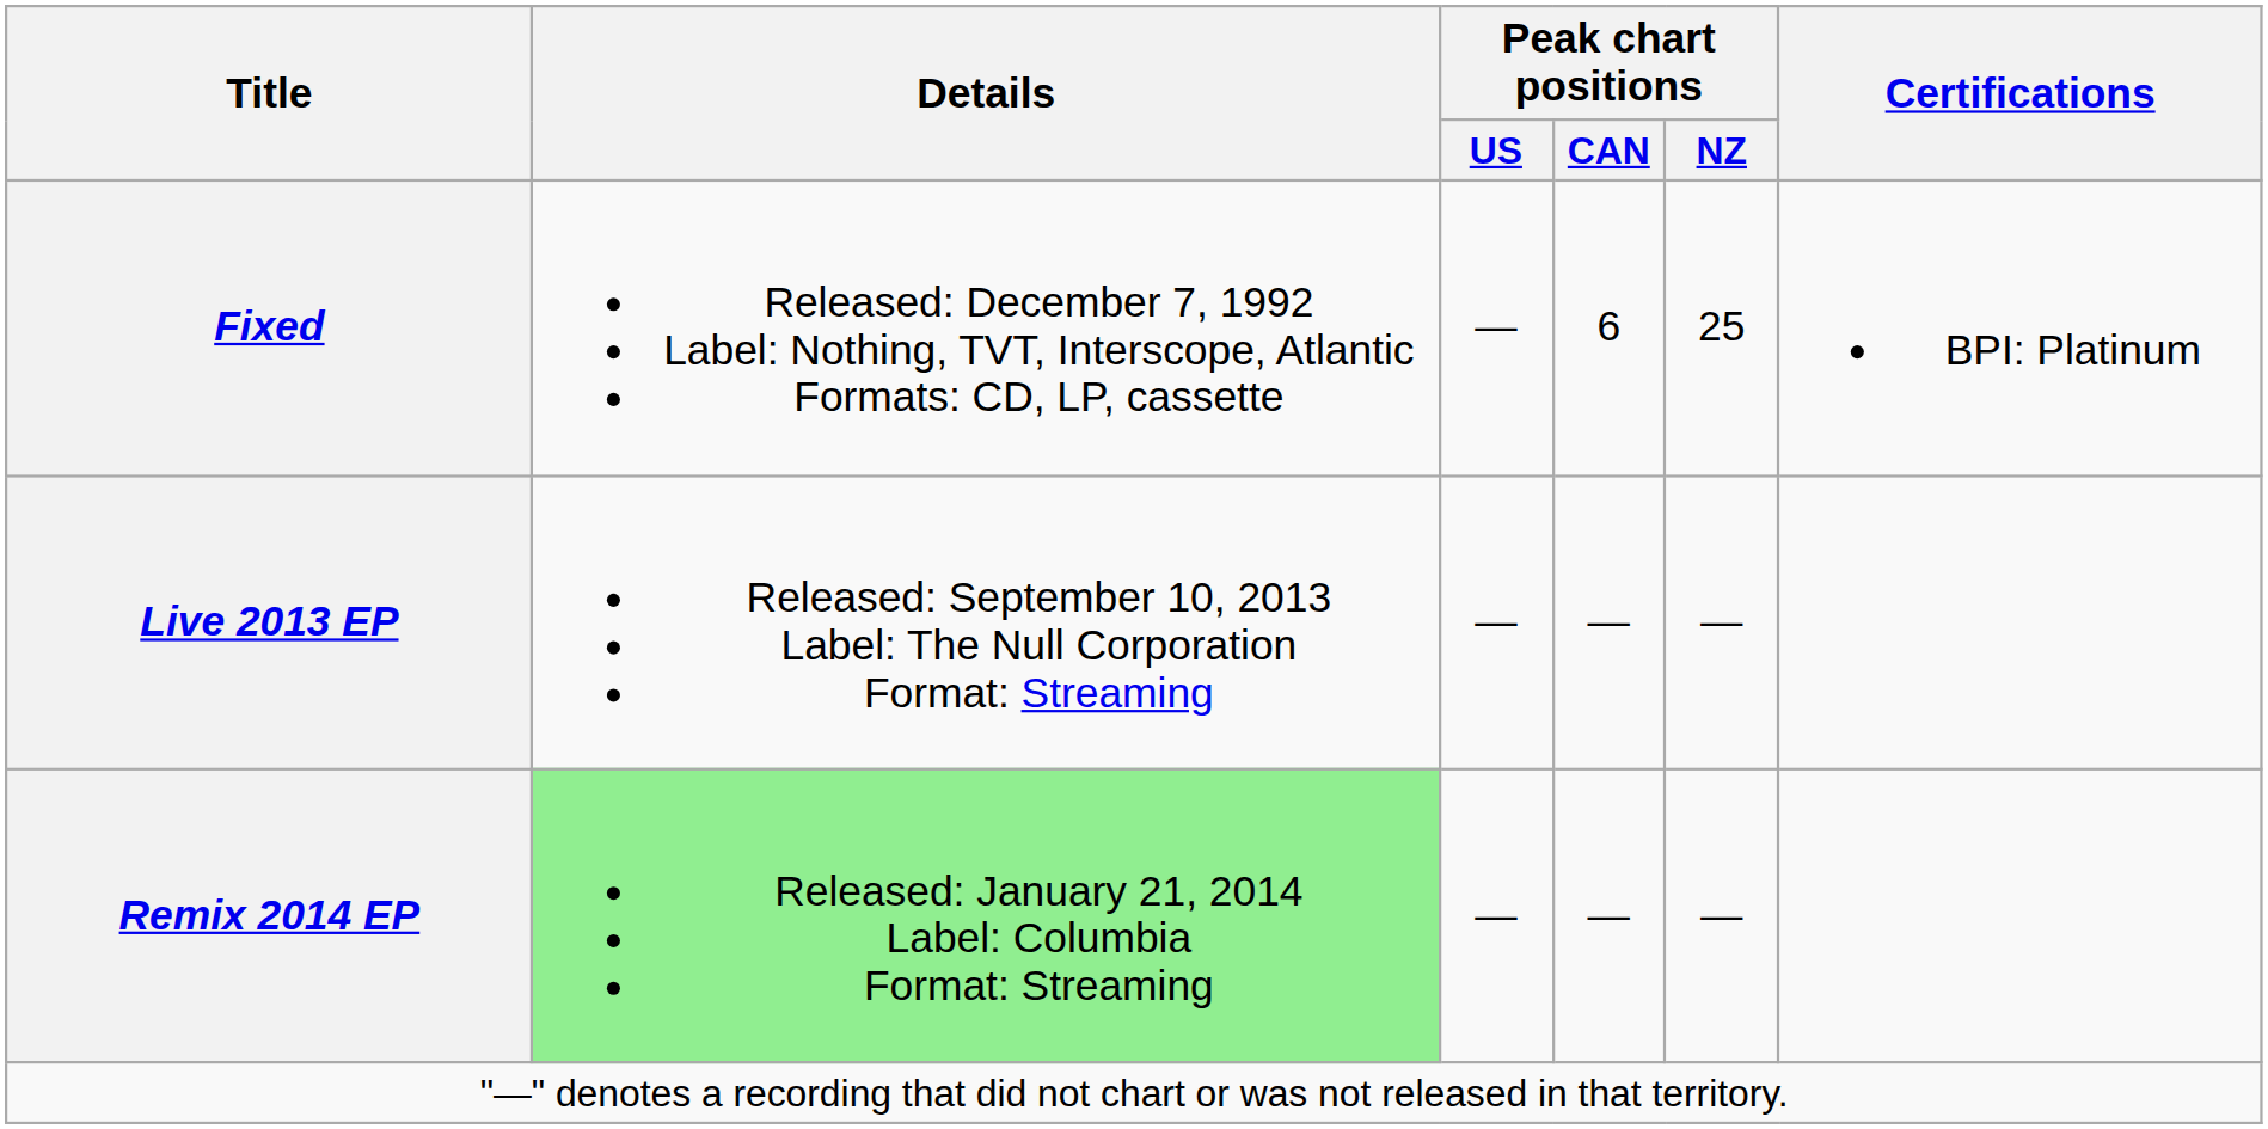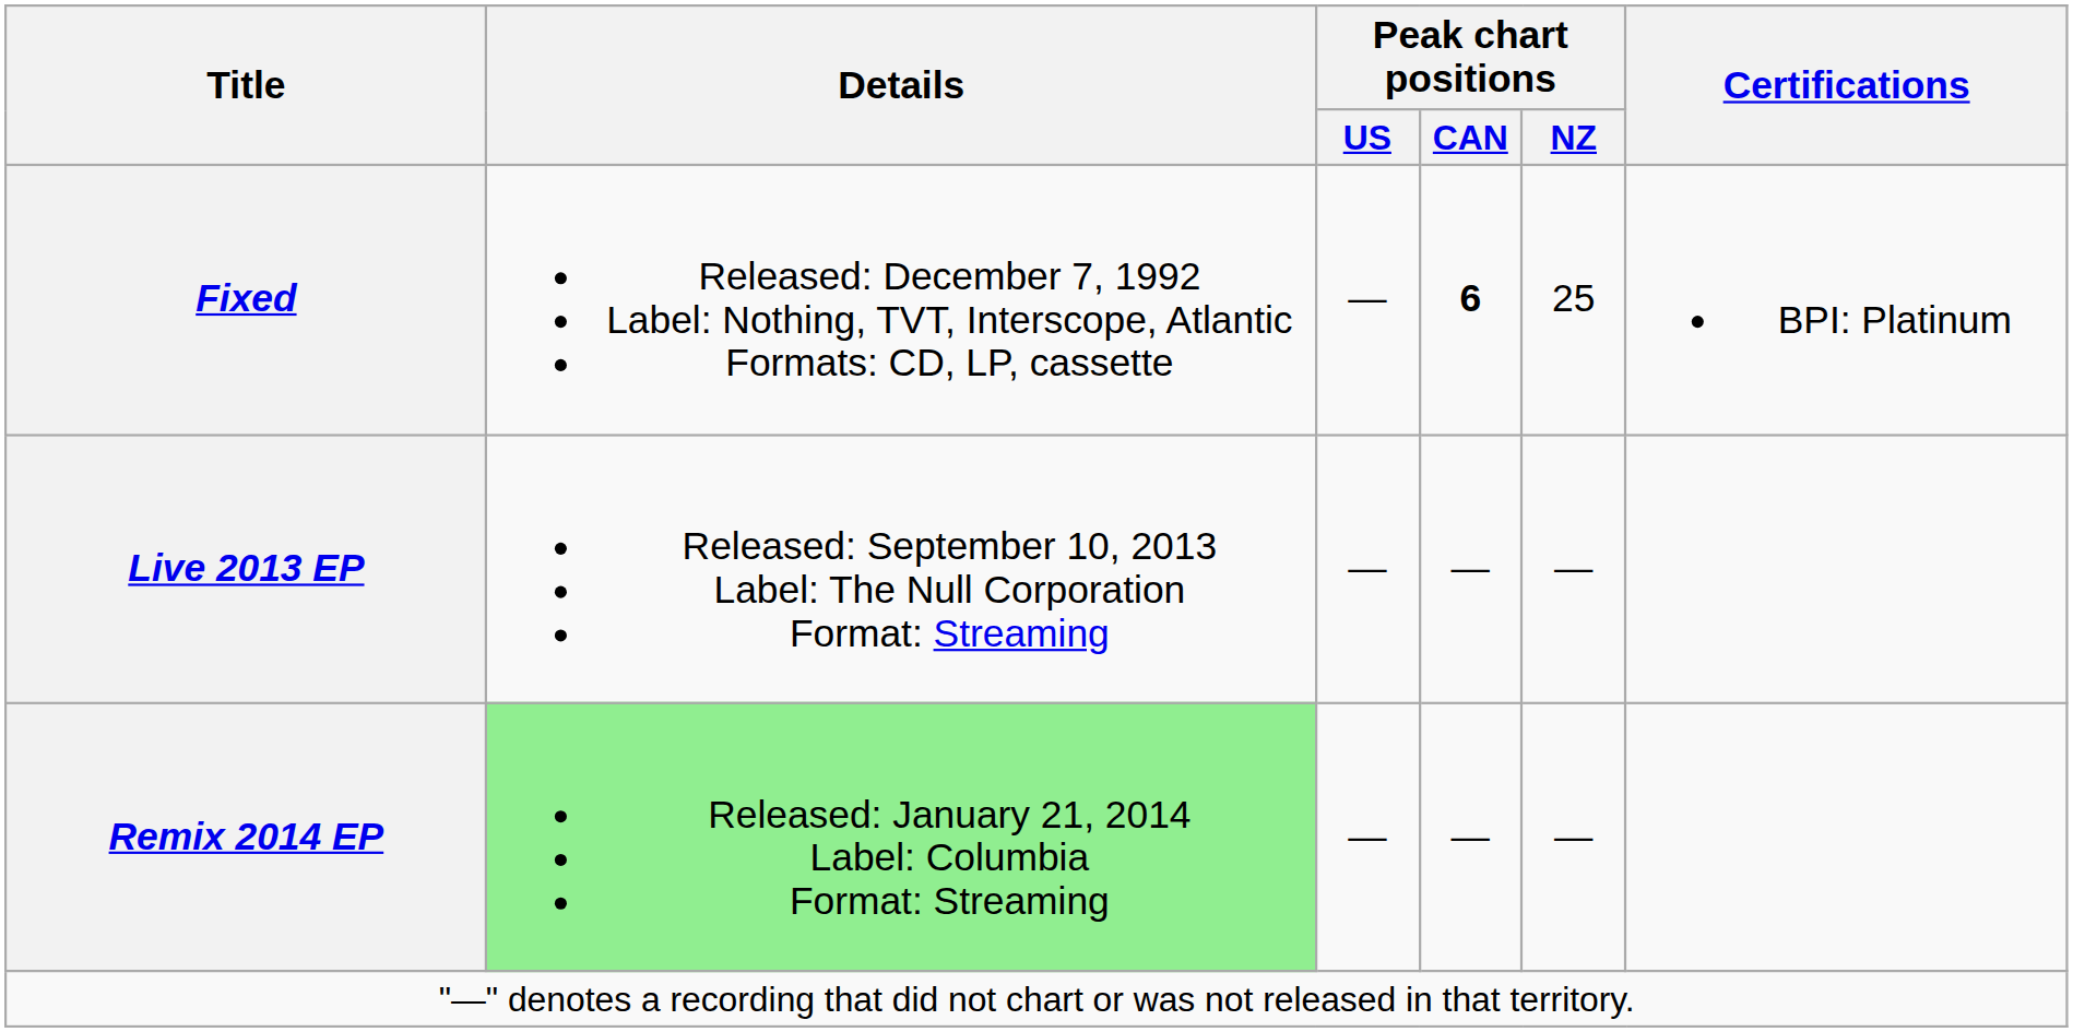Fixed | Peak chart positions / CAN: normal -> bold
